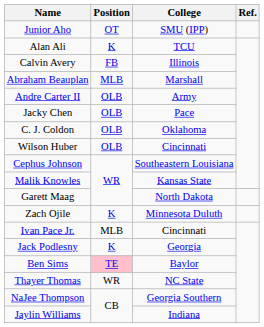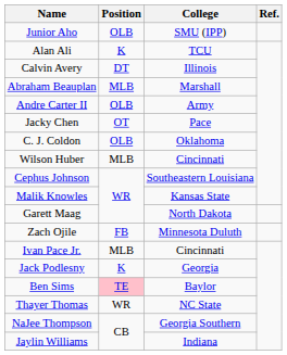Junior Aho | Position: OT -> OLB
Calvin Avery | Position: FB -> DT
Jacky Chen | Position: OLB -> OT
Wilson Huber | Position: OLB -> MLB
Zach Ojile | Position: K -> FB
